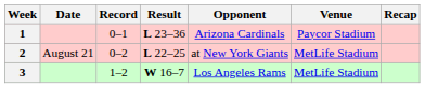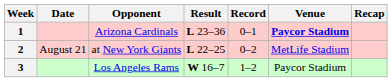columns swapped: Opponent <-> Record
1 | Venue: normal -> bold
3 | Venue: MetLife Stadium -> Paycor Stadium
